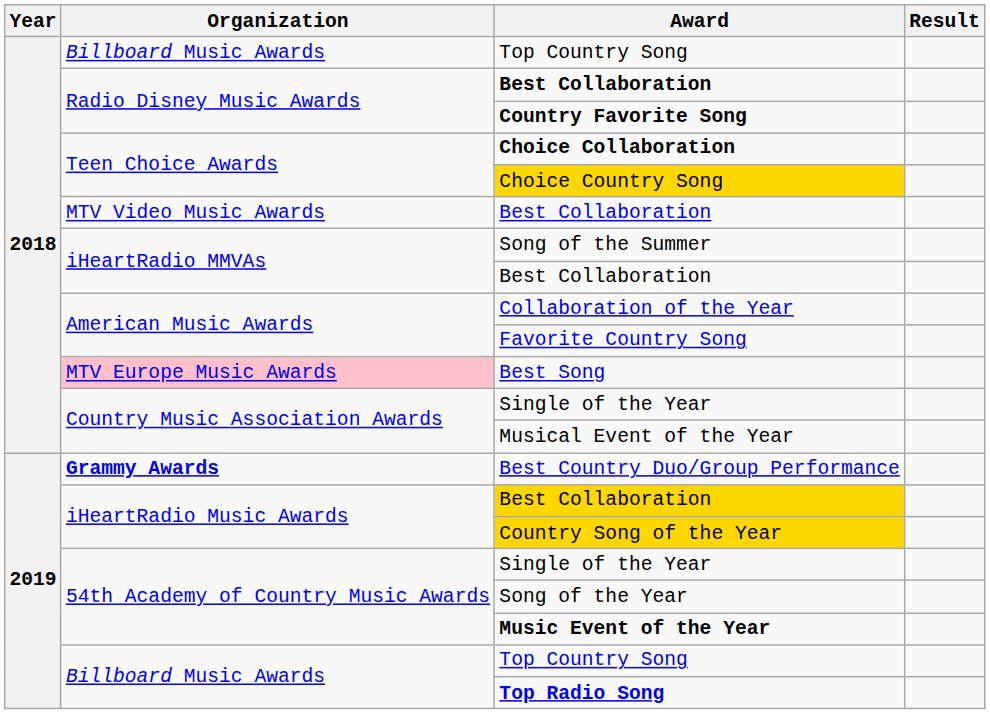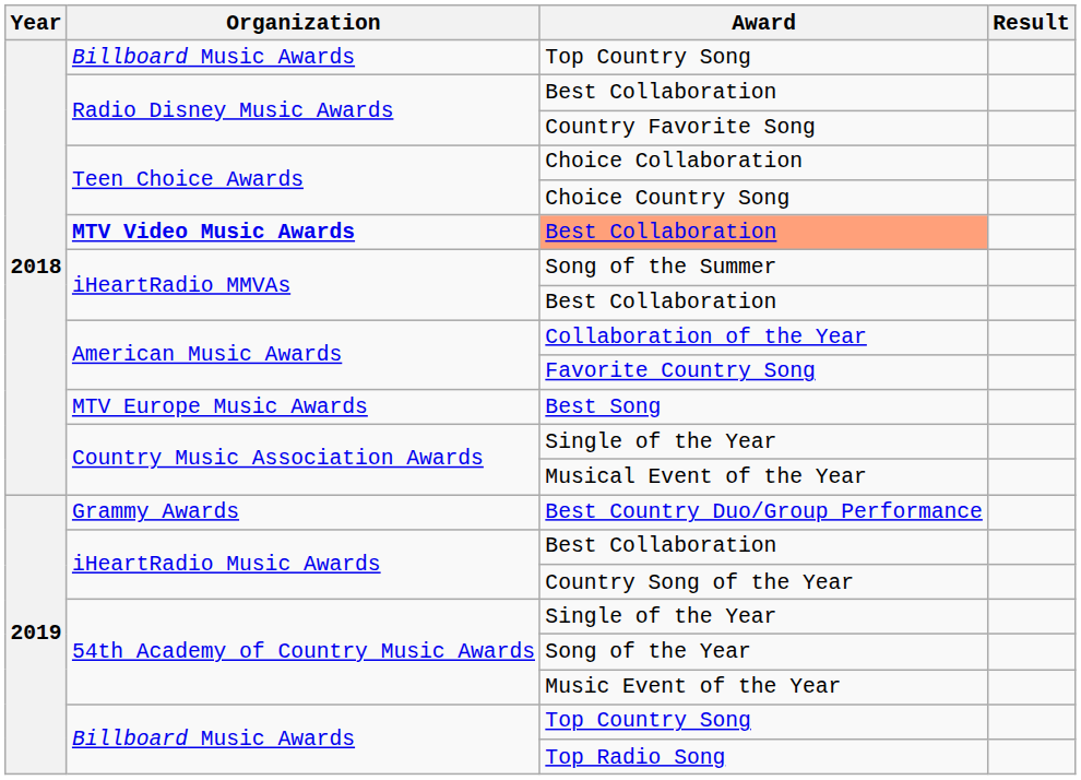Radio Disney Music Awards / Best Collaboration | Award: bold -> normal
Country Favorite Song | Award: bold -> normal
Choice Collaboration | Award: bold -> normal
Choice Country Song | Award: gold background -> no background
MTV Video Music Awards / Best Collaboration | Organization: normal -> bold
MTV Video Music Awards / Best Collaboration | Award: no background -> lightsalmon background
Best Song | Organization: pink background -> no background
Best Country Duo/Group Performance | Organization: bold -> normal
iHeartRadio Music Awards / Best Collaboration | Award: gold background -> no background
Country Song of the Year | Award: gold background -> no background
Music Event of the Year | Award: bold -> normal
Top Radio Song | Award: bold -> normal
